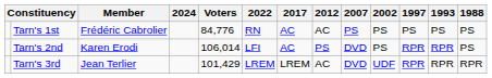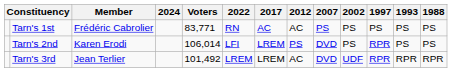Tarn's 1st | Voters: 84,776 -> 83,771
Tarn's 2nd | 2017: AC -> LREM
Tarn's 2nd | 1993: RPR -> PS
Tarn's 3rd | Voters: 101,429 -> 101,492
